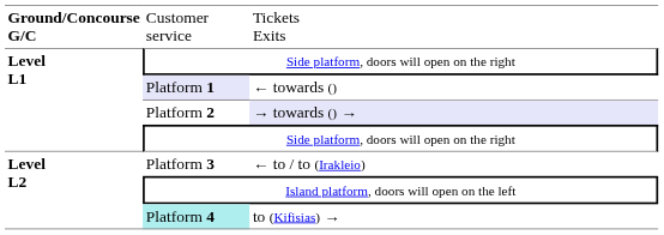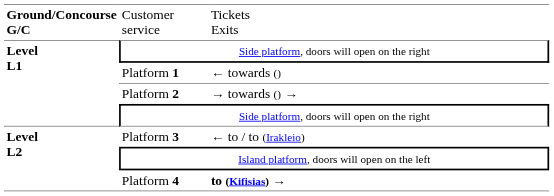Platform 1 | column 2: lavender background -> no background
Platform 2 | column 3: lavender background -> no background
Platform 4 | column 2: paleturquoise background -> no background
Platform 4 | column 3: normal -> bold
